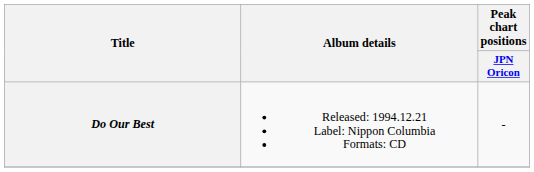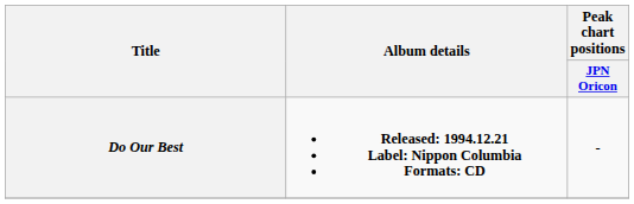Do Our Best | Album details: normal -> bold
